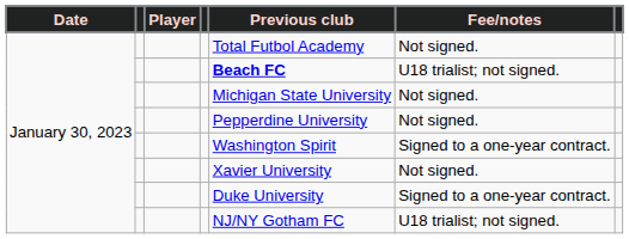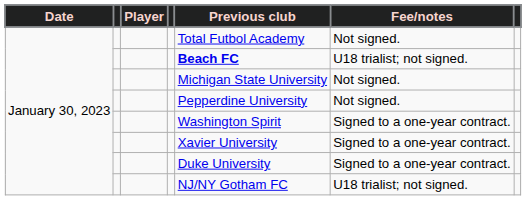row 7 | Fee/notes: Not signed. -> Signed to a one-year contract.
